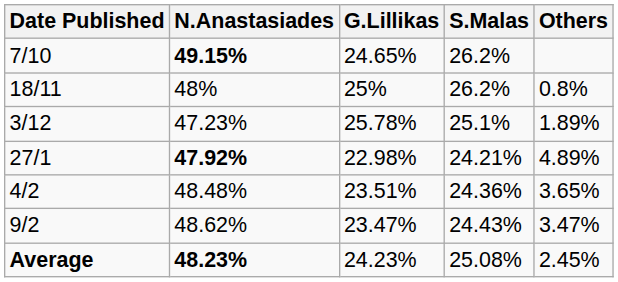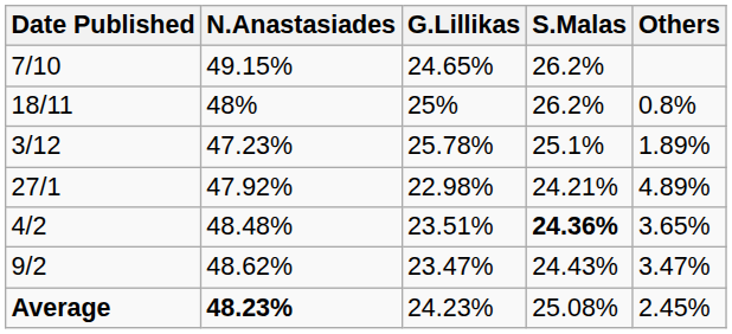7/10 | N.Anastasiades: bold -> normal
27/1 | N.Anastasiades: bold -> normal
4/2 | S.Malas: normal -> bold
